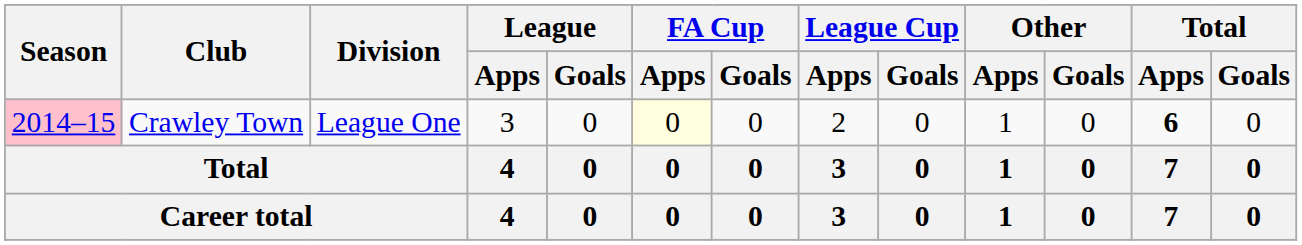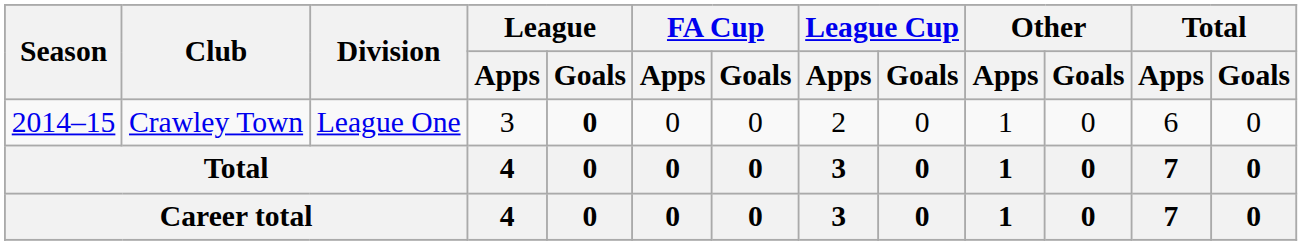Crawley Town | Season: pink background -> no background
Crawley Town | League / Goals: normal -> bold
Crawley Town | FA Cup / Apps: lightyellow background -> no background
Crawley Town | Total / Apps: bold -> normal
